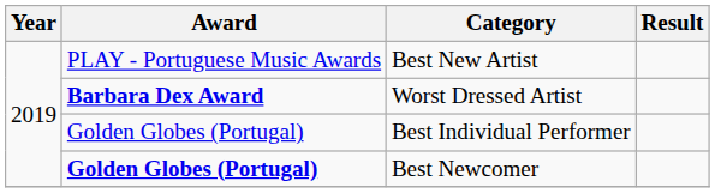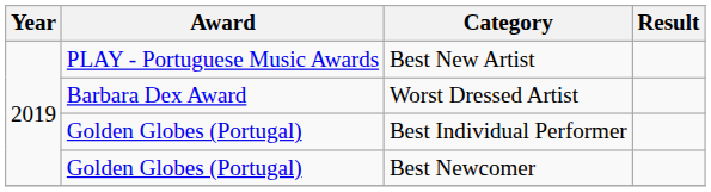Worst Dressed Artist | Award: bold -> normal
Best Newcomer | Award: bold -> normal
